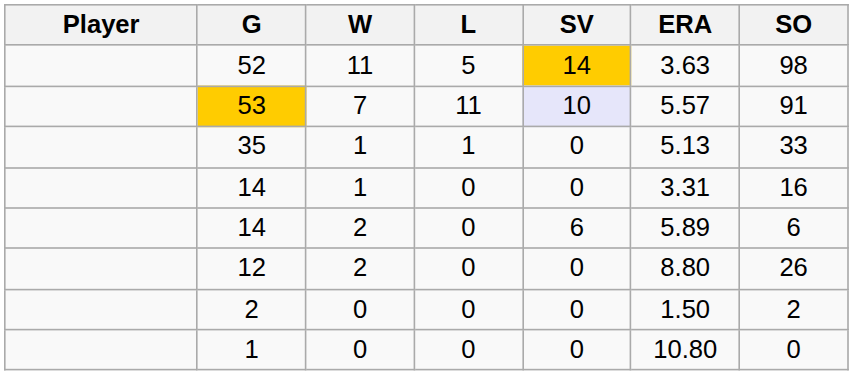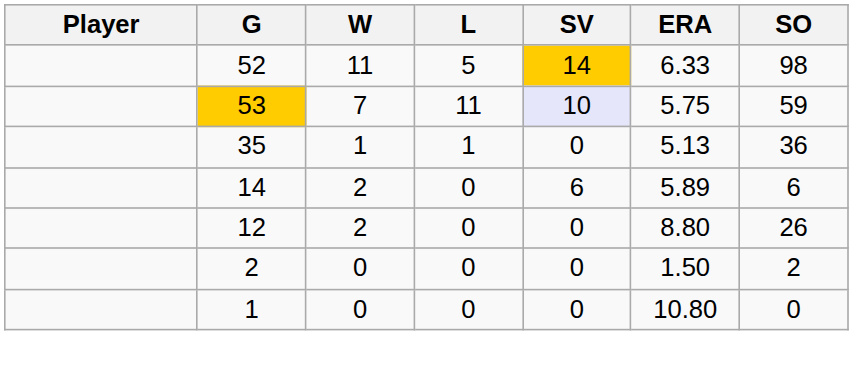52 | ERA: 3.63 -> 6.33
53 | ERA: 5.57 -> 5.75
53 | SO: 91 -> 59
35 | SO: 33 -> 36
- row: 14 | 1 | 0 | 0 | 3.31 | 16
